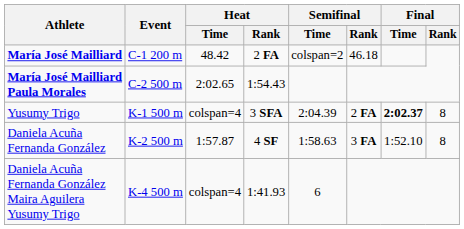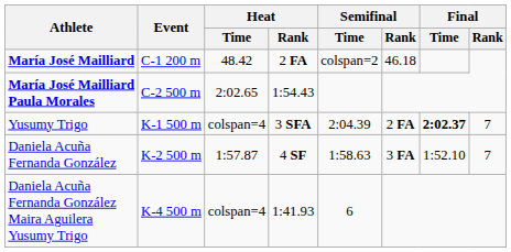Yusumy Trigo | Final / Rank: 8 -> 7
Daniela Acuña Fernanda González | Final / Rank: 8 -> 7
